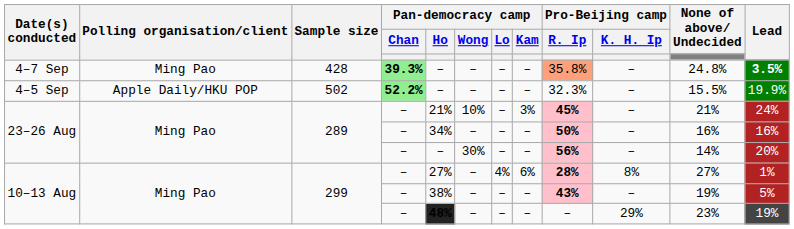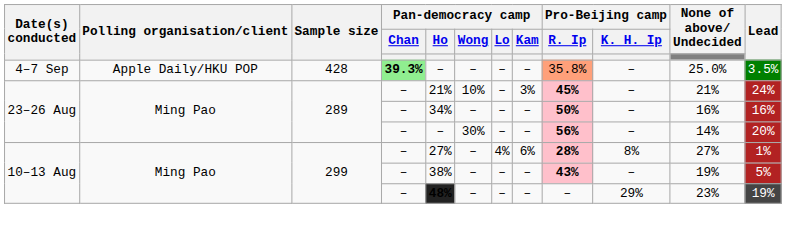4–7 Sep | Polling organisation/client: Ming Pao -> Apple Daily/HKU POP
4–7 Sep | None of above/ Undecided: 24.8% -> 25.0%
4–7 Sep | Lead: bold -> normal
- row: 4–5 Sep | Apple Daily/HKU POP | 502 | 52.2% | – | – | – | – | 32.3% | – | 15.5% | 19.9%
